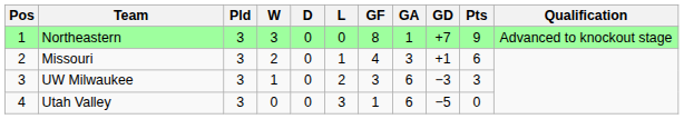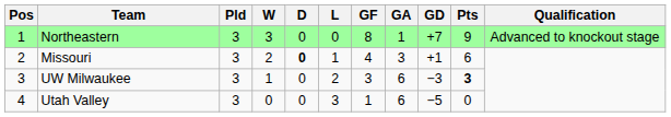Missouri | D: normal -> bold
UW Milwaukee | Pts: normal -> bold
